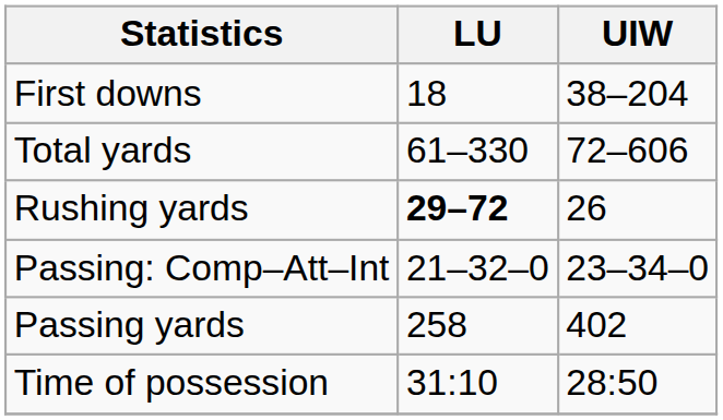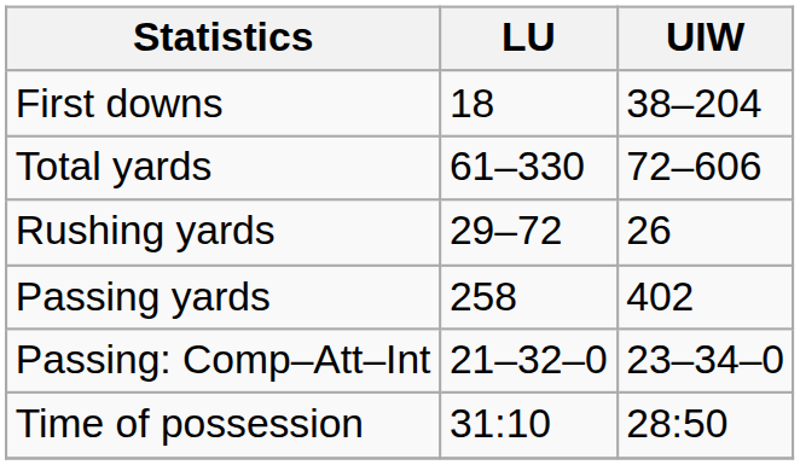Rushing yards | LU: bold -> normal
rows swapped: Passing yards <-> Passing: Comp–Att–Int
